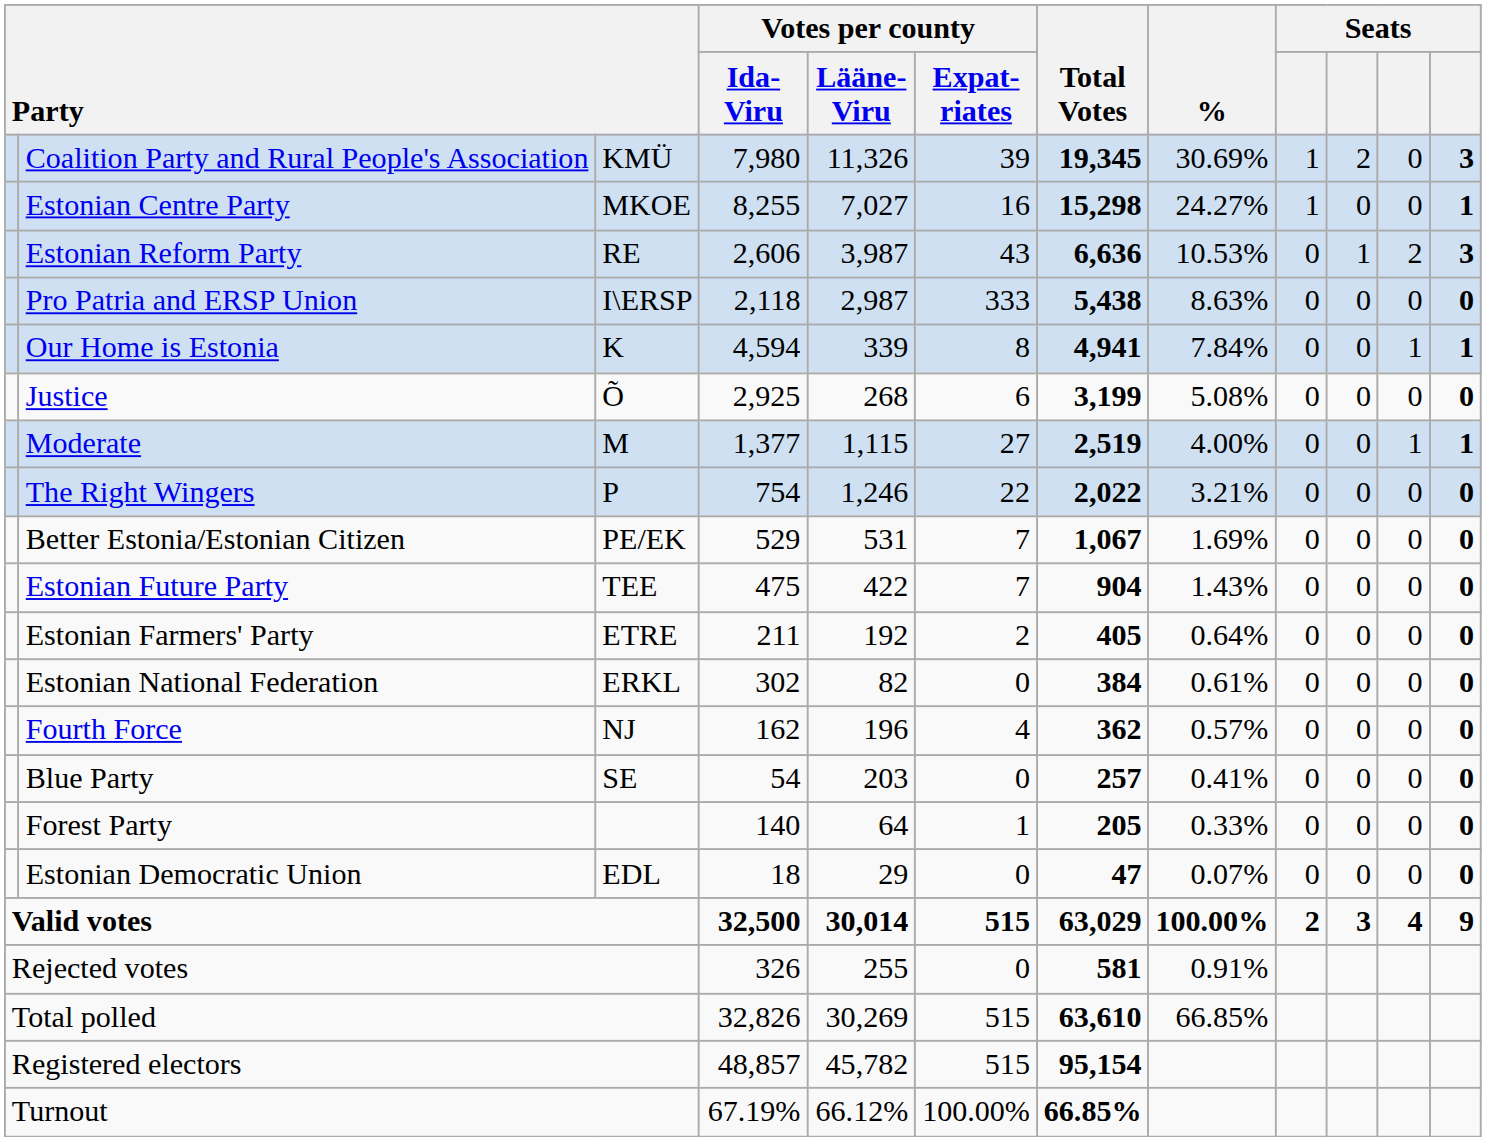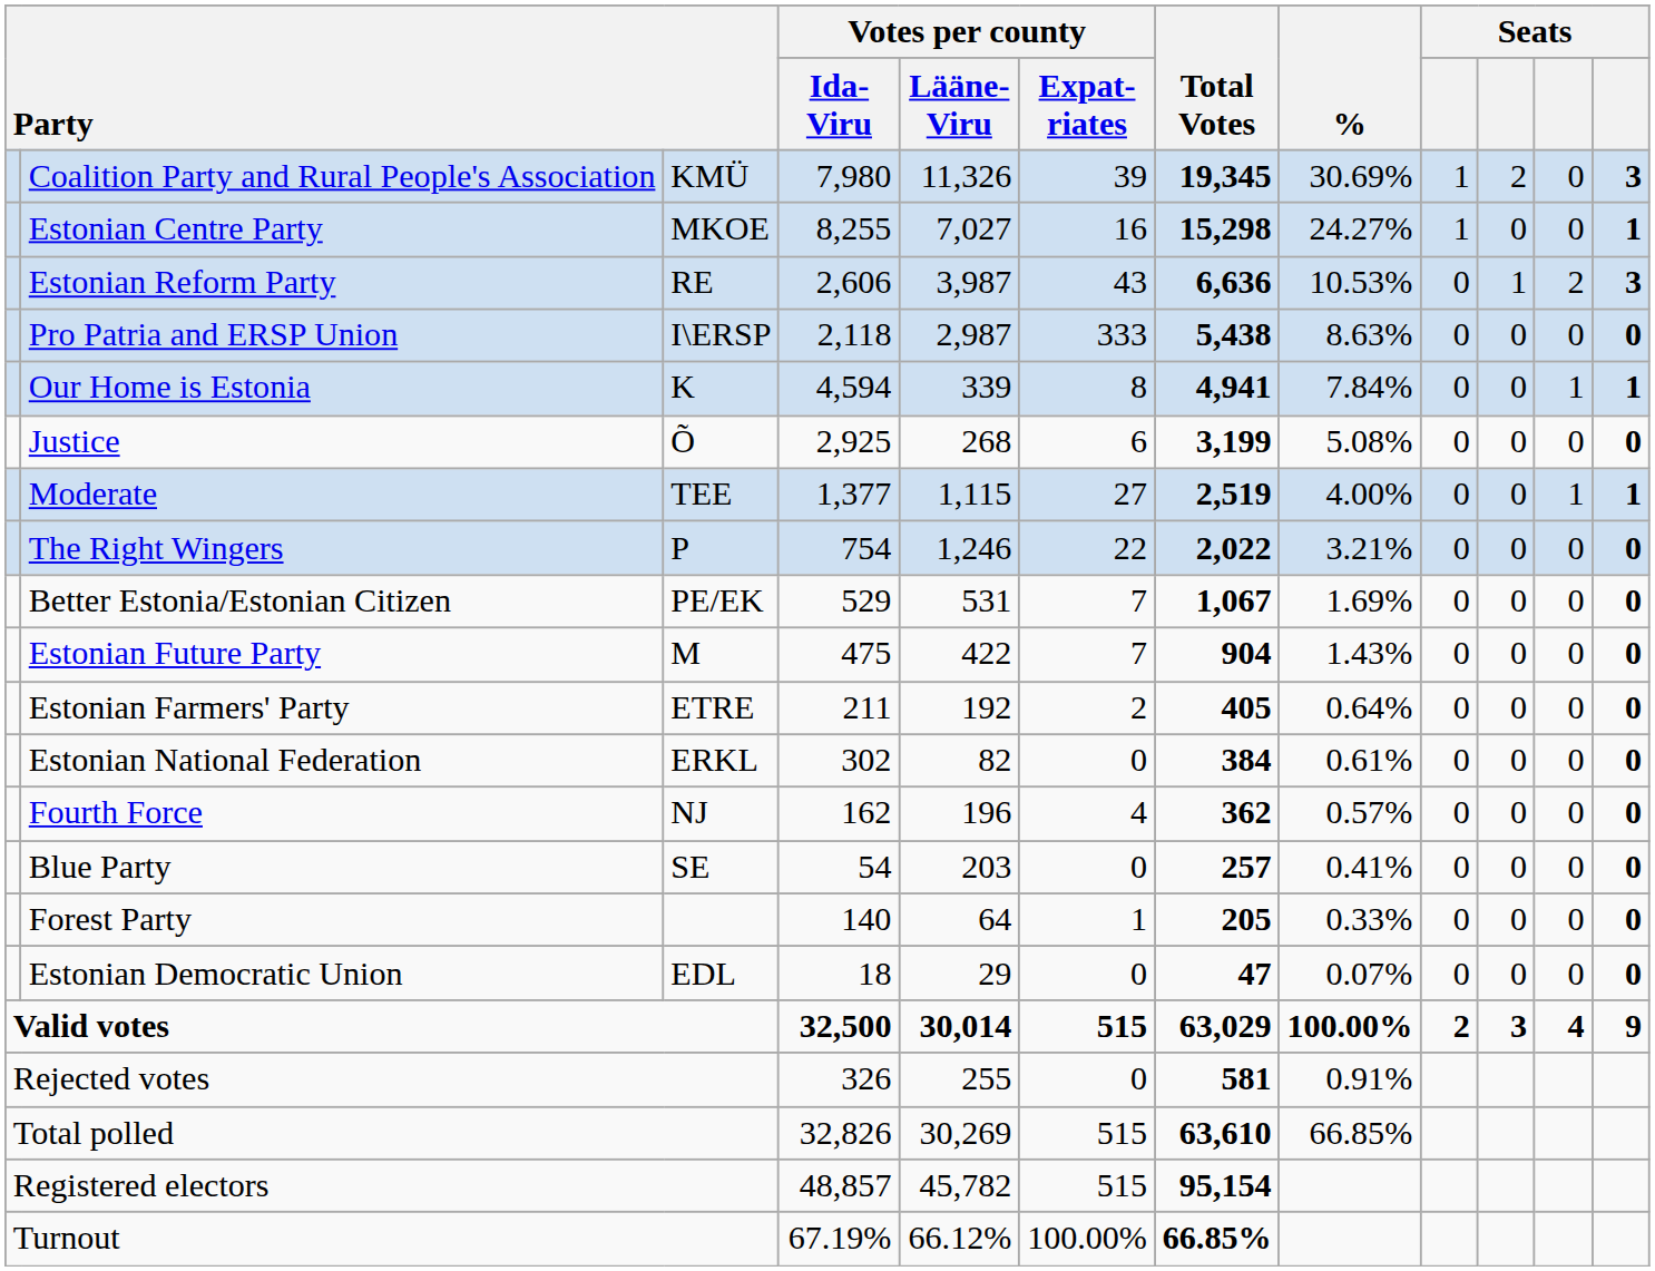Moderate | column 3: M -> TEE
Estonian Future Party | column 3: TEE -> M
